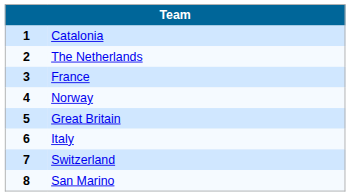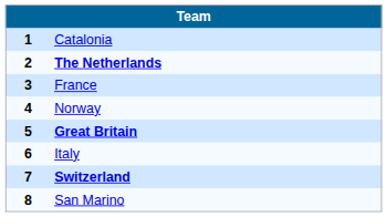The Netherlands | column 2: normal -> bold
Great Britain | column 2: normal -> bold
Switzerland | column 2: normal -> bold
